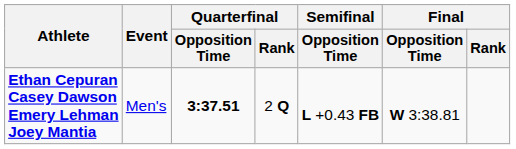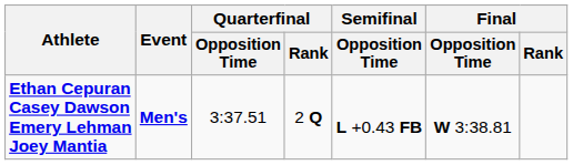Ethan Cepuran Casey Dawson Emery Lehman Joey Mantia | Event: normal -> bold
Ethan Cepuran Casey Dawson Emery Lehman Joey Mantia | Quarterfinal / Opposition Time: bold -> normal
